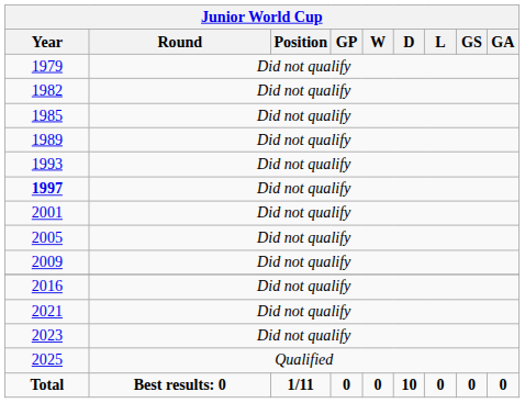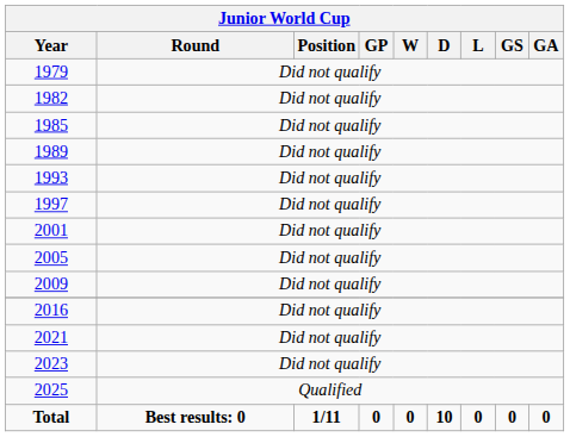1997 | Year: bold -> normal
